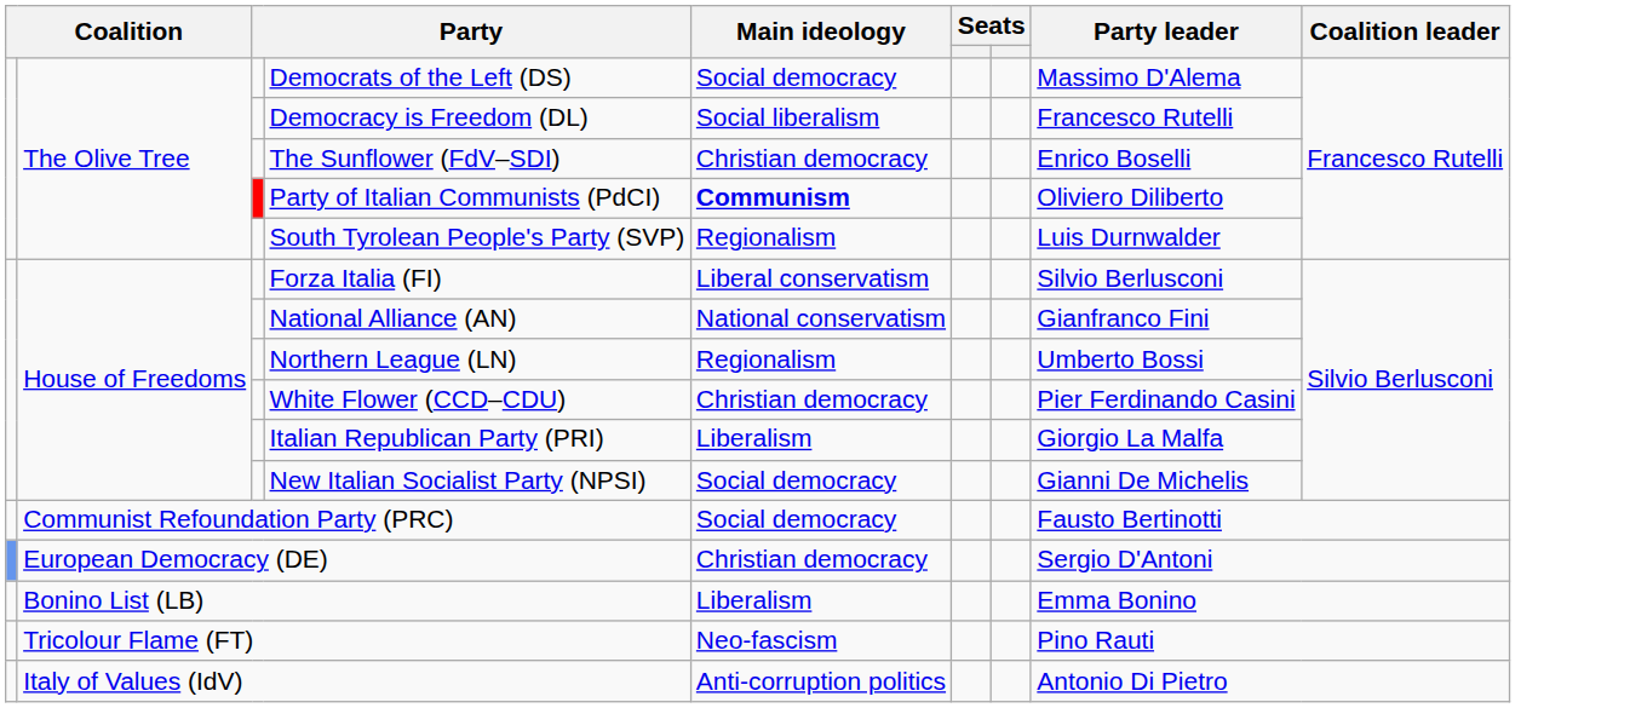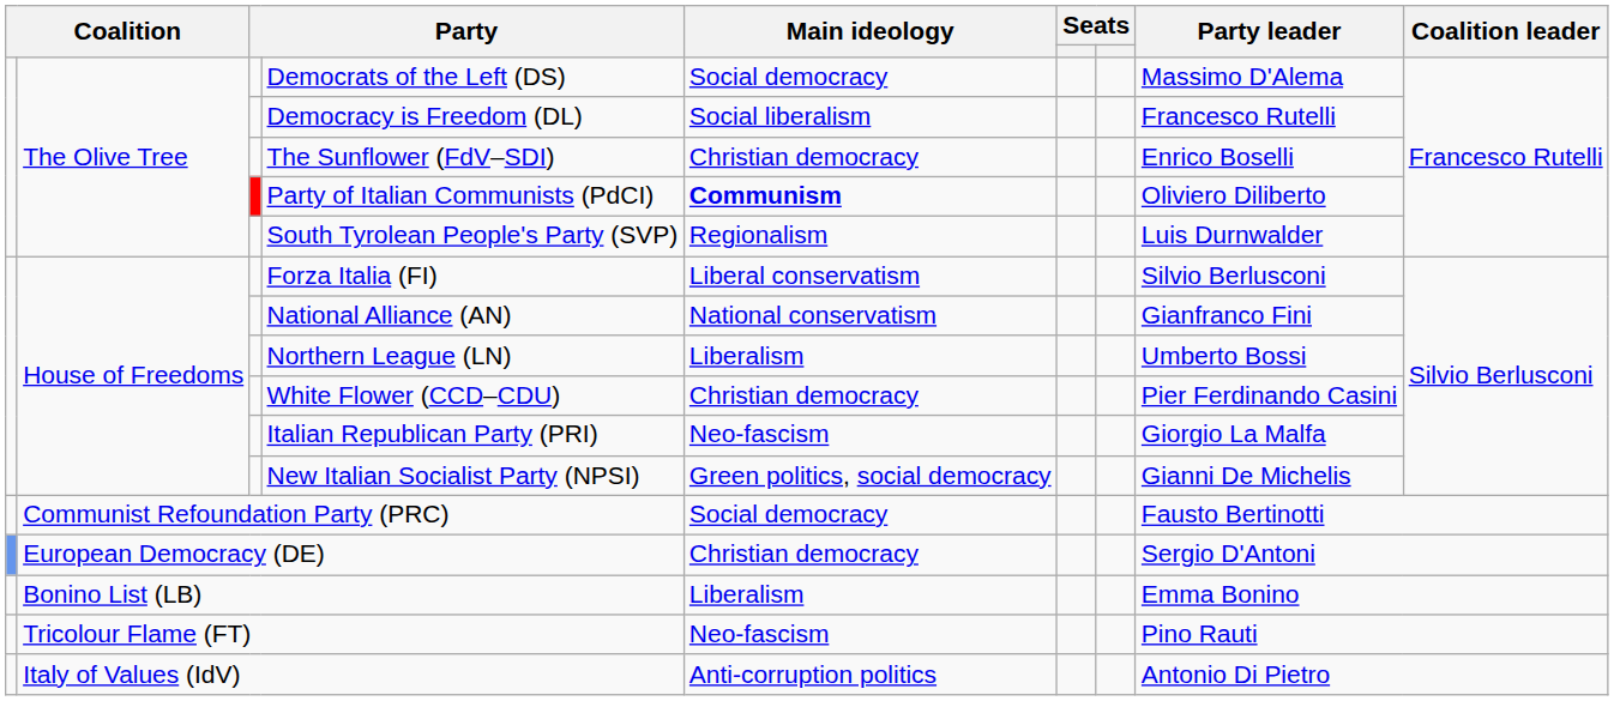Northern League (LN) | Main ideology: Regionalism -> Liberalism
Italian Republican Party (PRI) | Main ideology: Liberalism -> Neo-fascism
New Italian Socialist Party (NPSI) | Main ideology: Social democracy -> Green politics, social democracy
